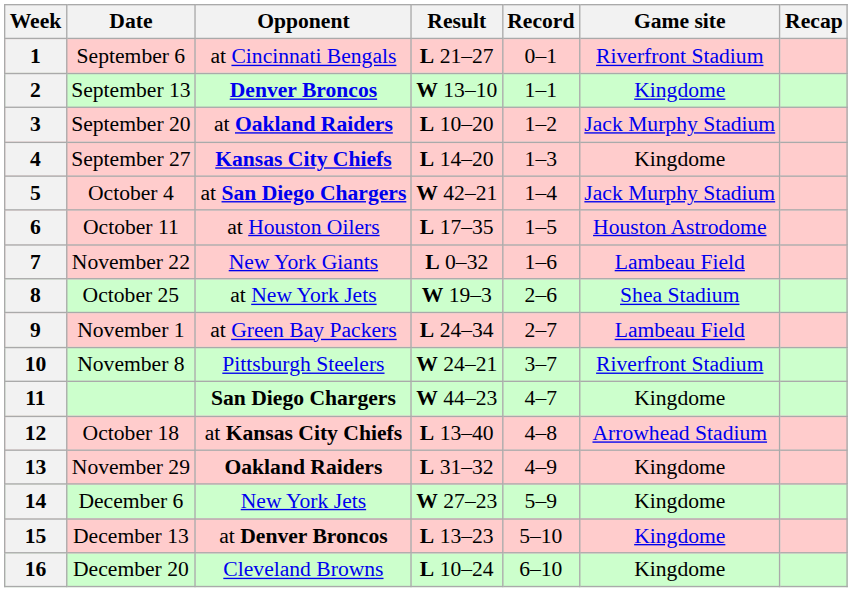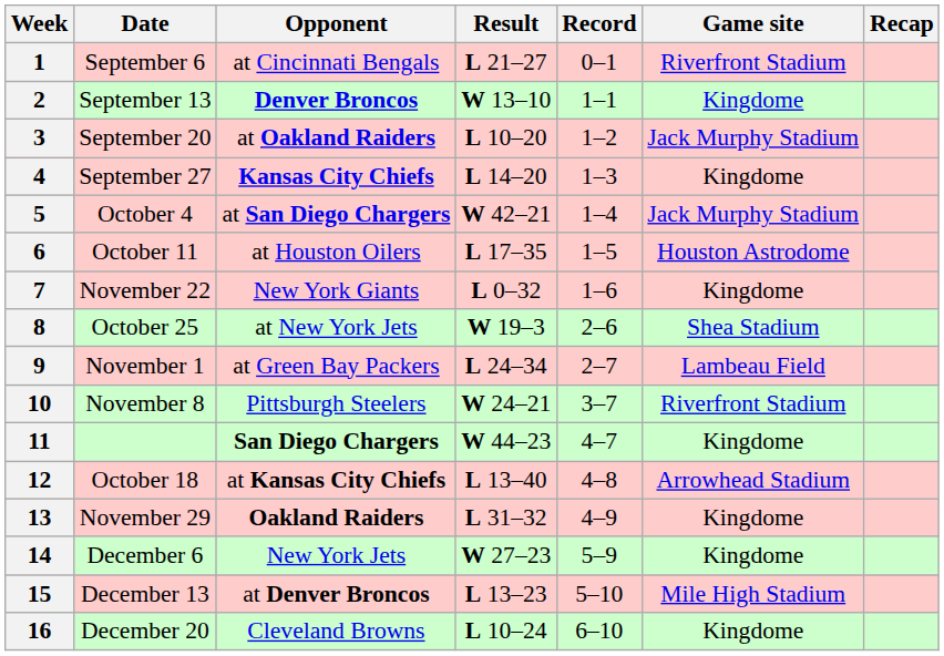7 | Game site: Lambeau Field -> Kingdome
15 | Game site: Kingdome -> Mile High Stadium
